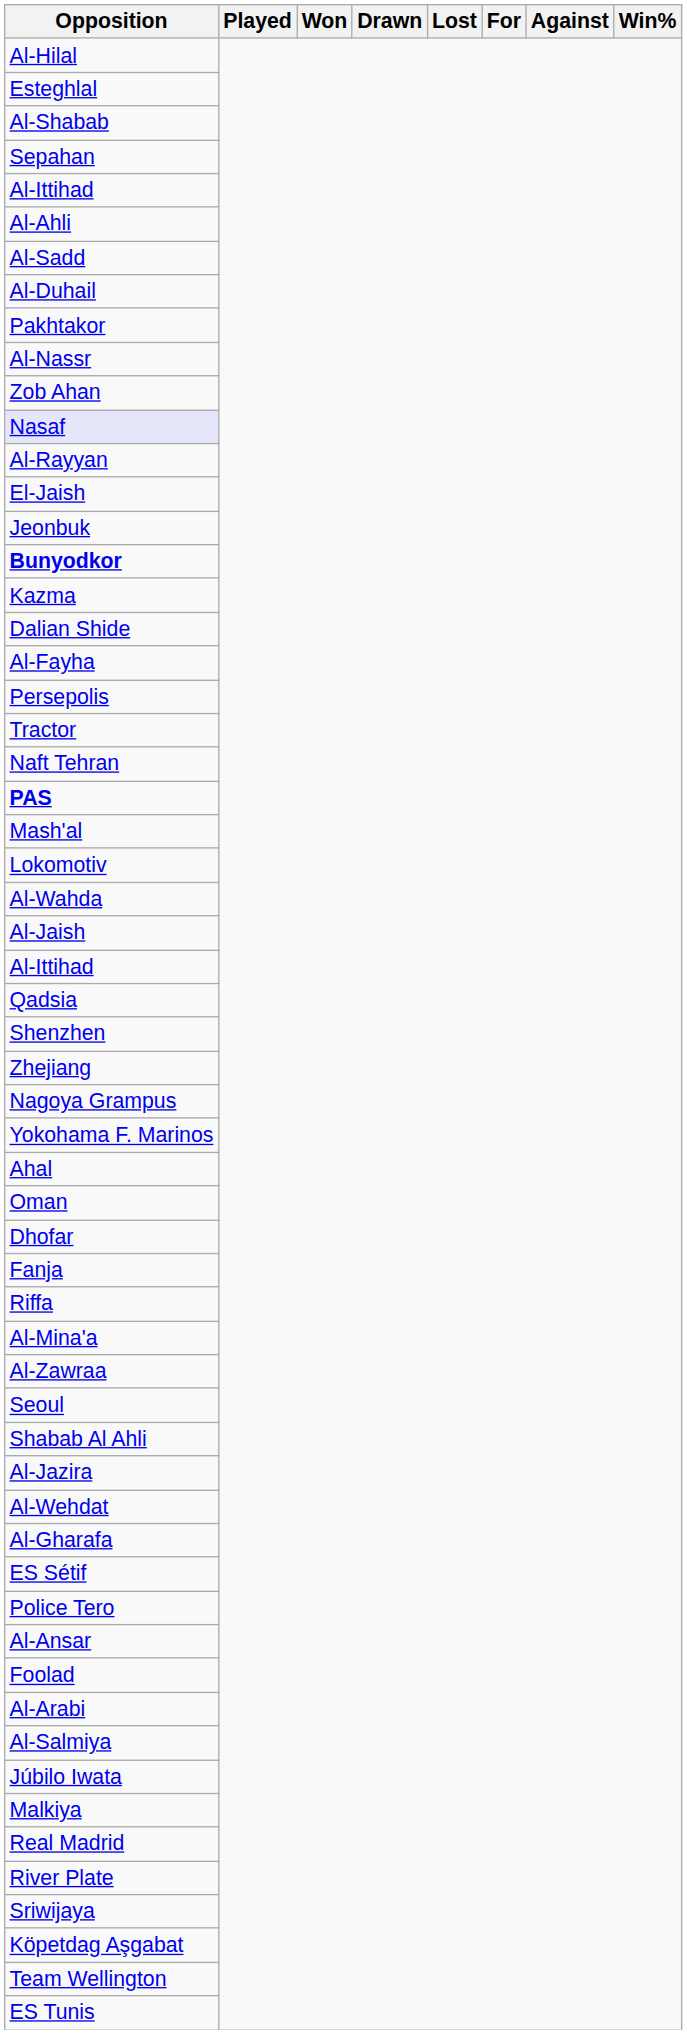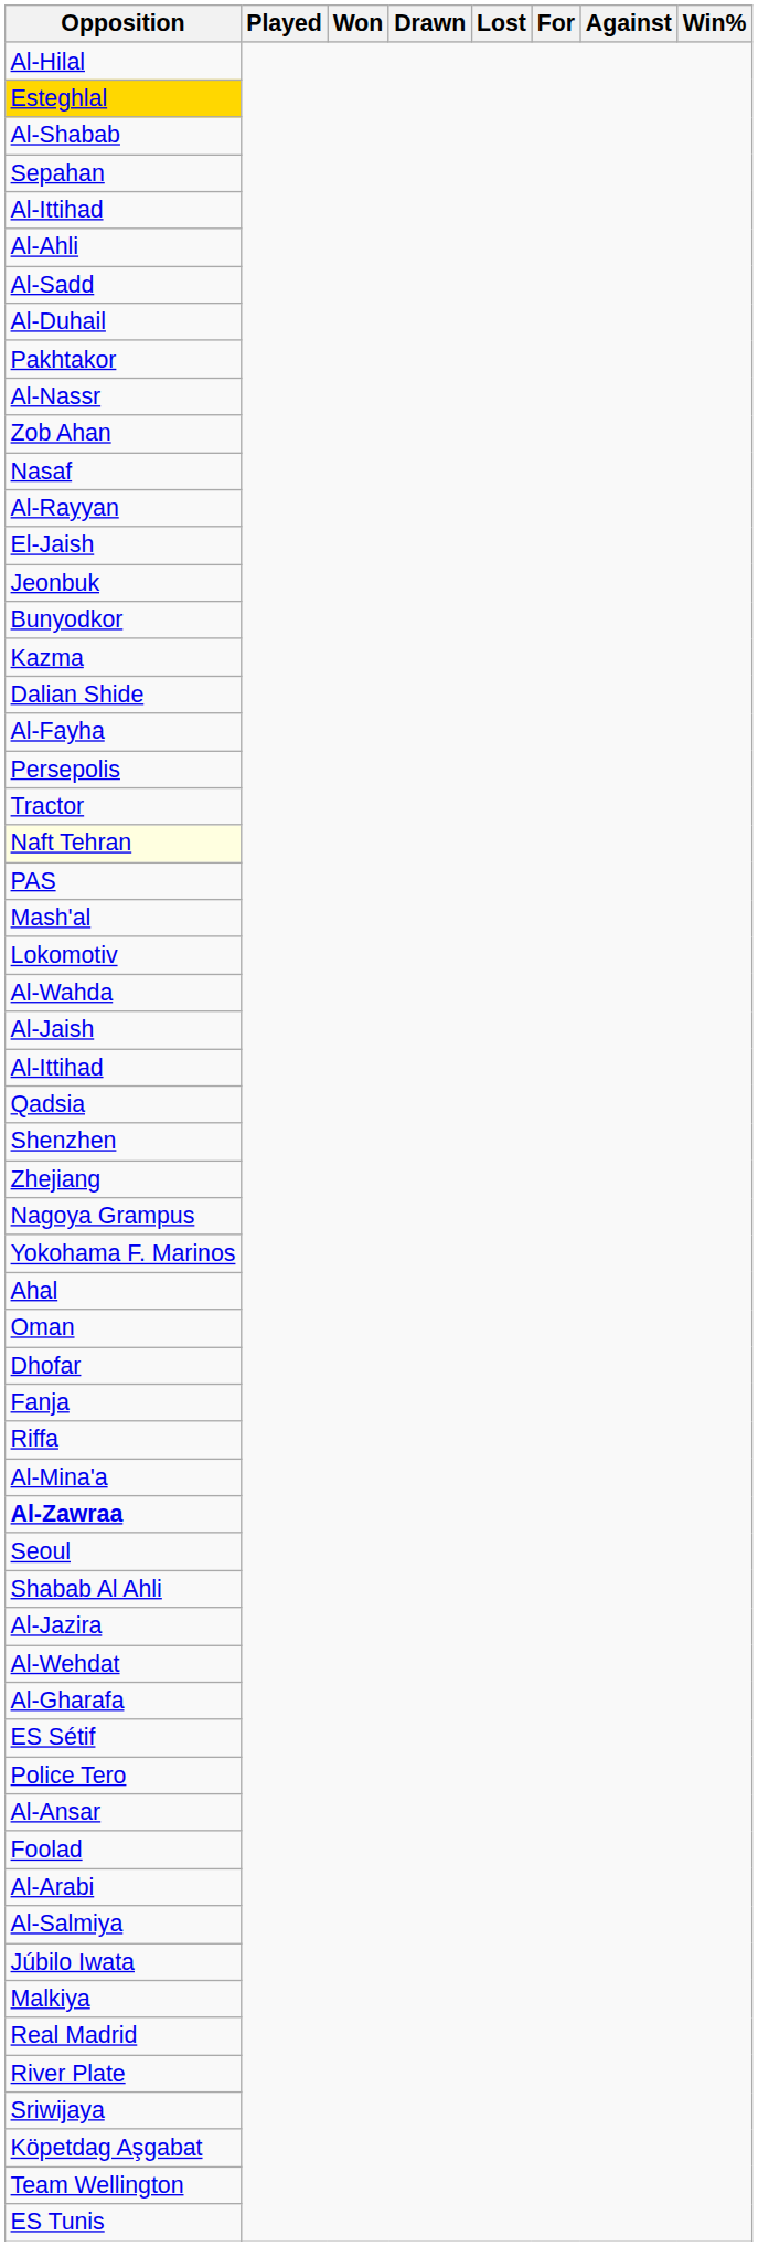Esteghlal | Opposition: no background -> gold background
Nasaf | Opposition: lavender background -> no background
Bunyodkor | Opposition: bold -> normal
Naft Tehran | Opposition: no background -> lightyellow background
PAS | Opposition: bold -> normal
Al-Zawraa | Opposition: normal -> bold
